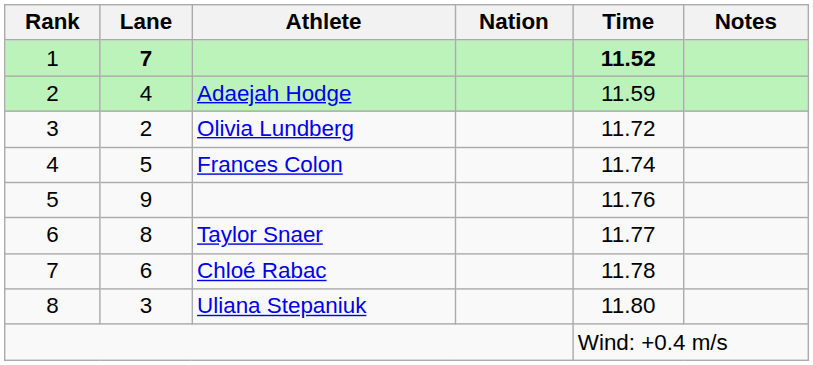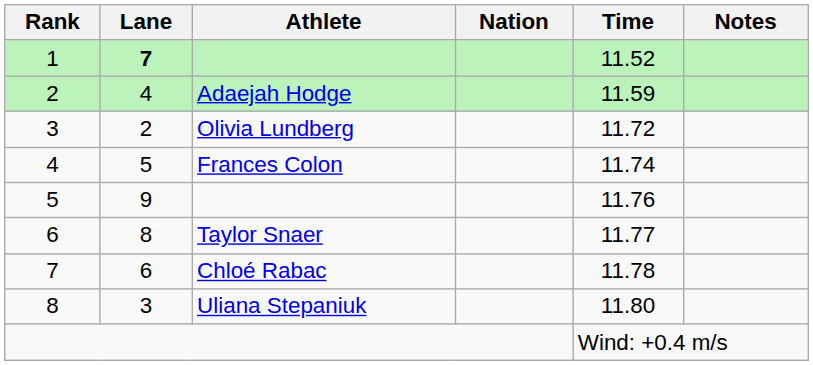1 | Time: bold -> normal
